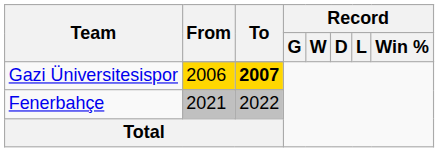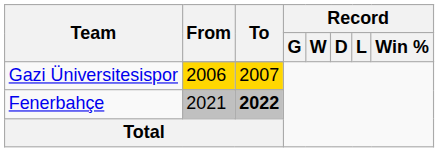2006 | To: bold -> normal
2021 | To: normal -> bold
